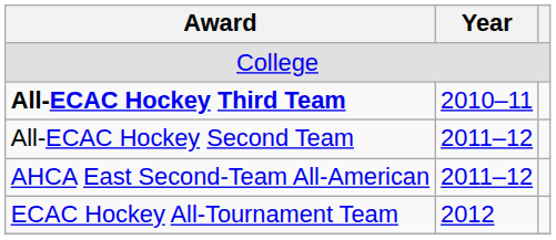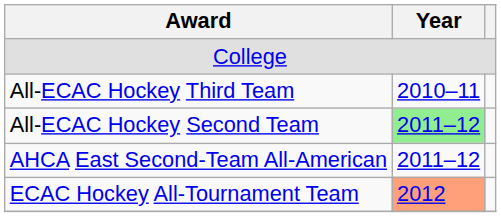All-ECAC Hockey Third Team | Award: bold -> normal
All-ECAC Hockey Second Team | Year: no background -> lightgreen background
ECAC Hockey All-Tournament Team | Year: no background -> lightsalmon background
